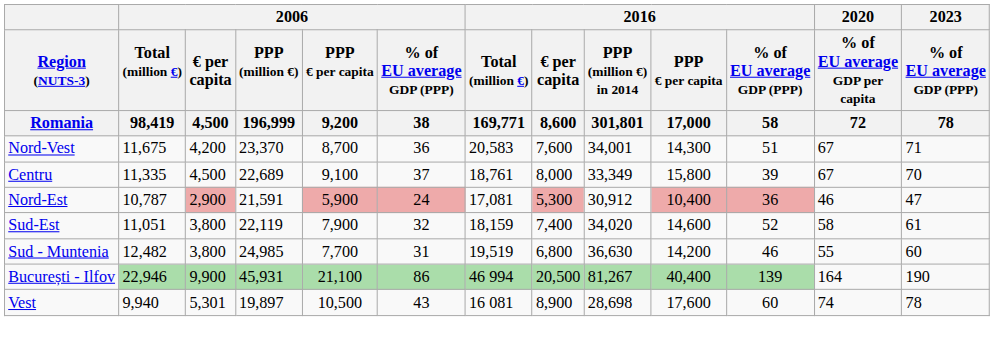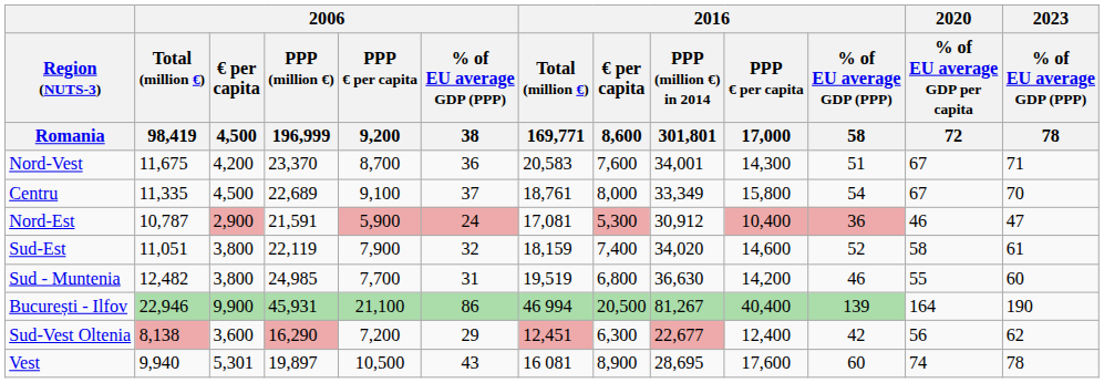Centru | 2016 / % of EU average GDP (PPP) / 58: 39 -> 54
+ row: Sud-Vest Oltenia | 8,138 | 3,600 | 16,290 | 7,200 | 29 | 12,451 | 6,300 | 22,677 | 12,400 | 42 | 56 | 62
Vest | 2016 / PPP (million €) in 2014 / 301,801: 28,698 -> 28,695
